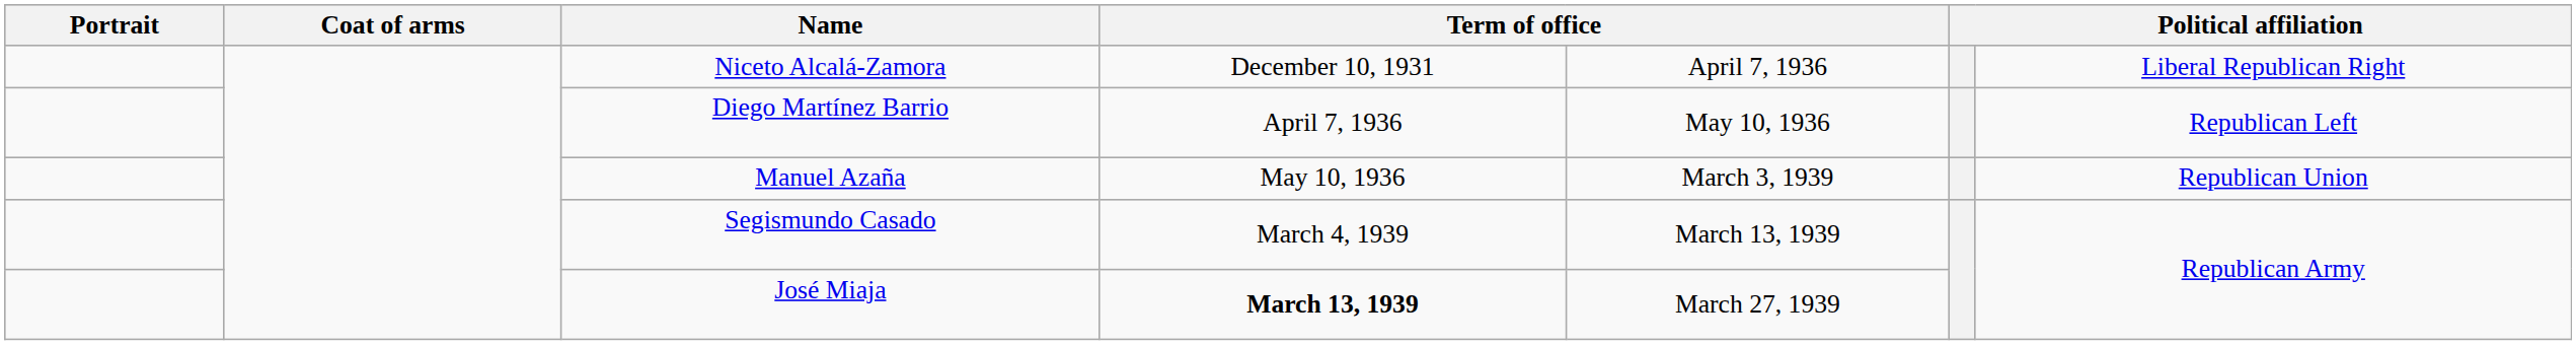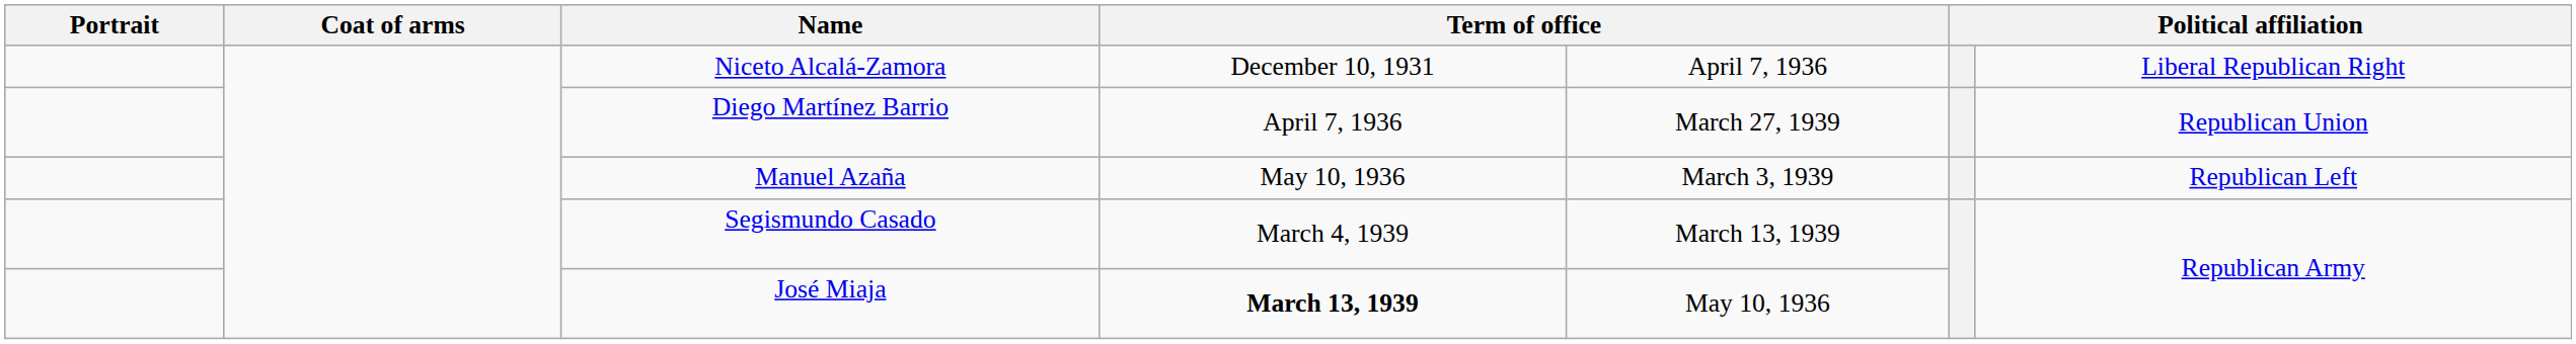Diego Martínez Barrio | column 5: May 10, 1936 -> March 27, 1939
Diego Martínez Barrio | column 7: Republican Left -> Republican Union
Manuel Azaña | column 7: Republican Union -> Republican Left
José Miaja | column 5: March 27, 1939 -> May 10, 1936
